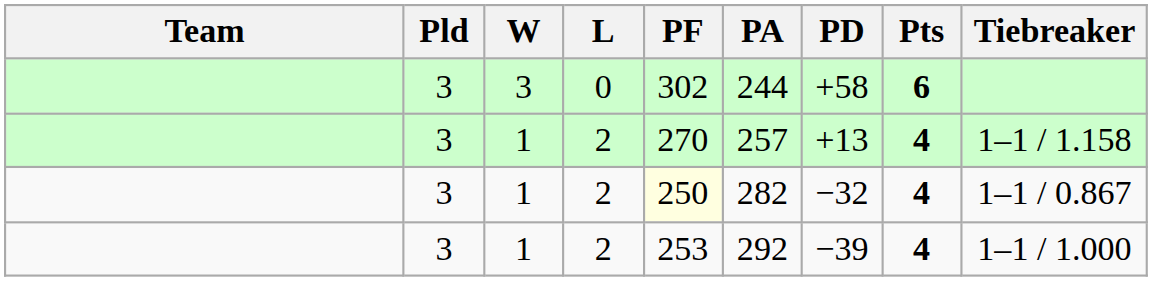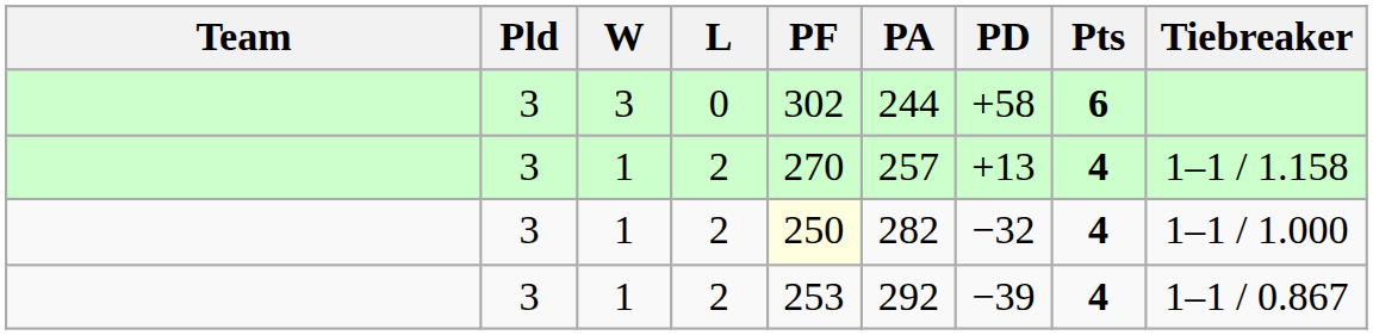row 4 | Tiebreaker: 1–1 / 0.867 -> 1–1 / 1.000
row 5 | Tiebreaker: 1–1 / 1.000 -> 1–1 / 0.867
